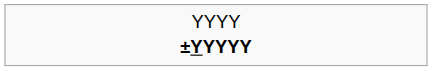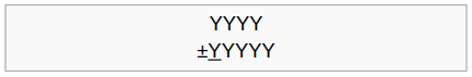row 2 | column 1: bold -> normal
